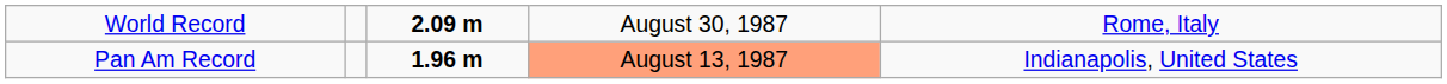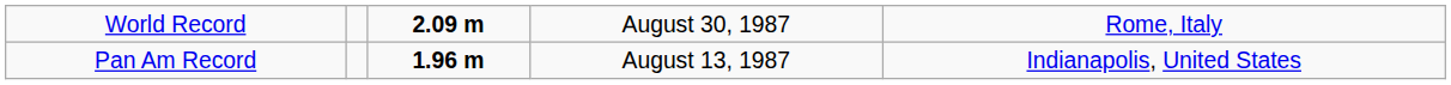Pan Am Record | column 4: lightsalmon background -> no background
